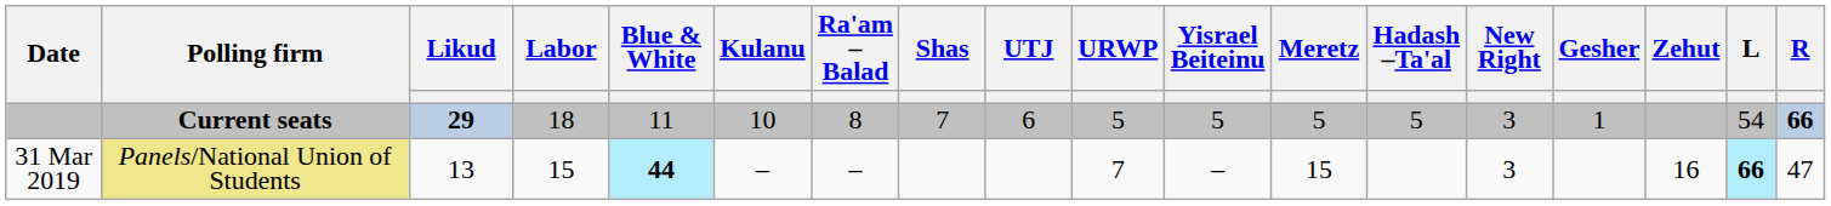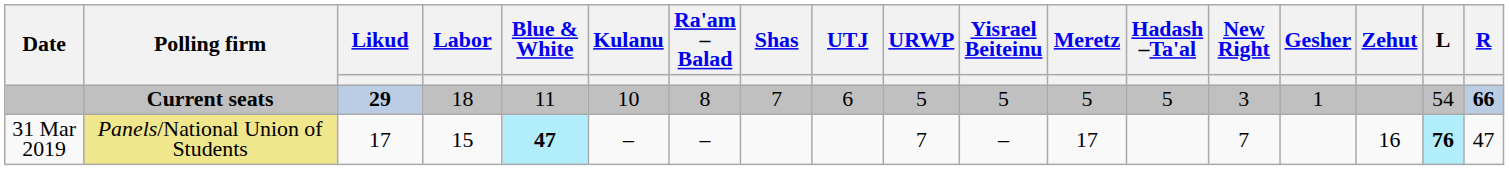31 Mar 2019 | Likud: 13 -> 17
31 Mar 2019 | Blue & White: 44 -> 47
31 Mar 2019 | Meretz: 15 -> 17
31 Mar 2019 | New Right: 3 -> 7
31 Mar 2019 | L: 66 -> 76
